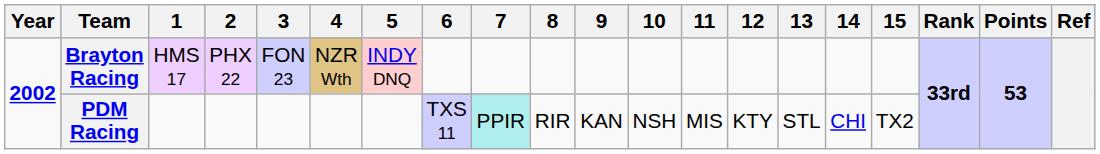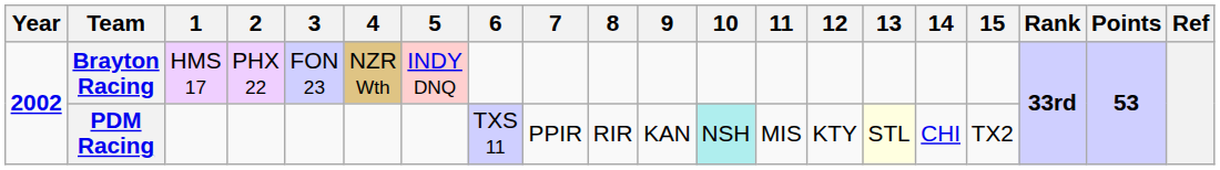PDM Racing | 7: paleturquoise background -> no background
PDM Racing | 10: no background -> paleturquoise background
PDM Racing | 13: no background -> lightyellow background
